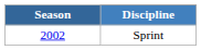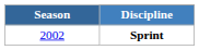2002 | column 2: normal -> bold
